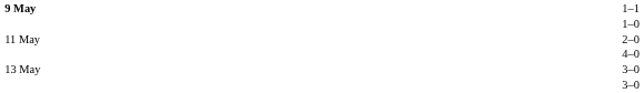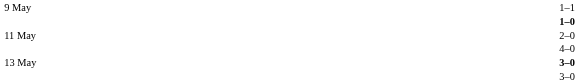1–1 | column 1: bold -> normal
1–0 | column 2: normal -> bold
13 May / 3–0 | column 2: normal -> bold
